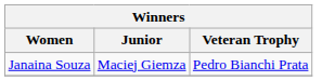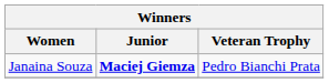Janaina Souza | Junior: normal -> bold
